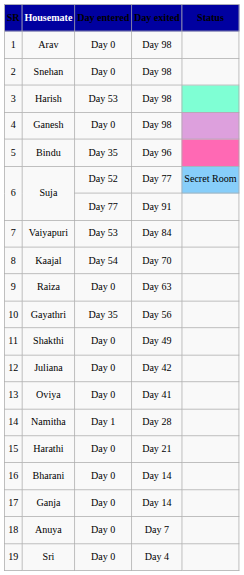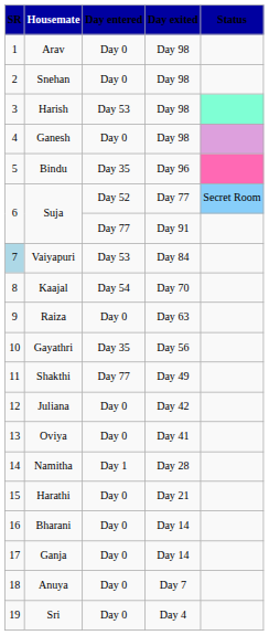Vaiyapuri | SR: no background -> lightblue background
Shakthi | Day entered: Day 0 -> Day 77
